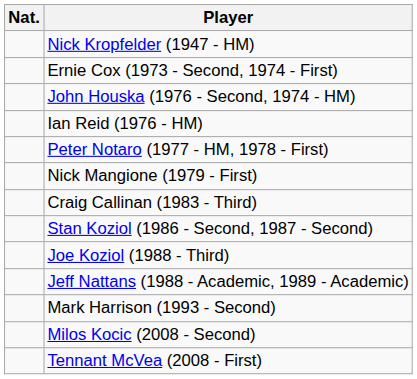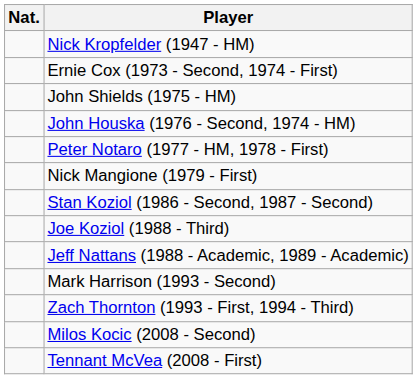+ row: John Shields (1975 - HM)
- row: Ian Reid (1976 - HM)
- row: Craig Callinan (1983 - Third)
+ row: Zach Thornton (1993 - First, 1994 - Third)
